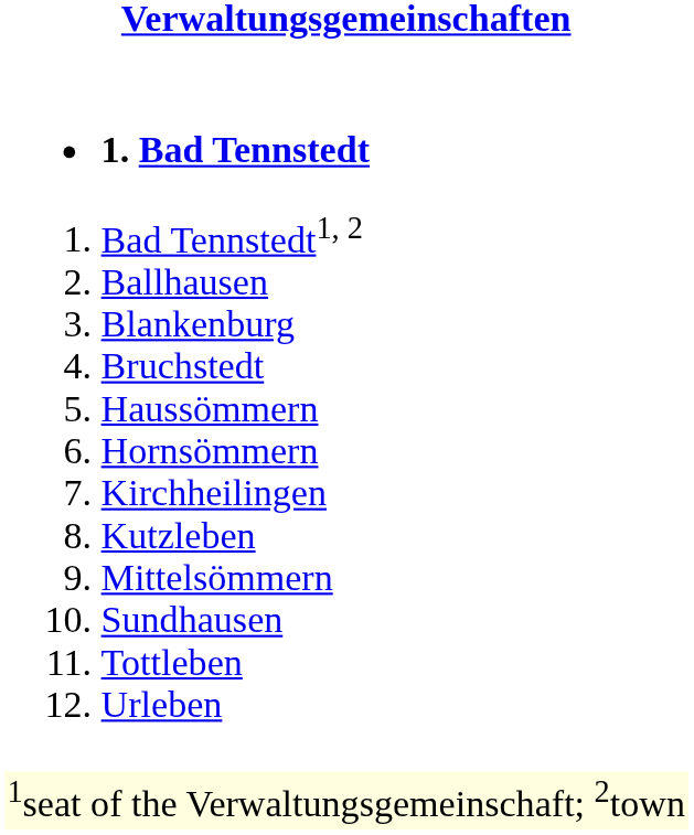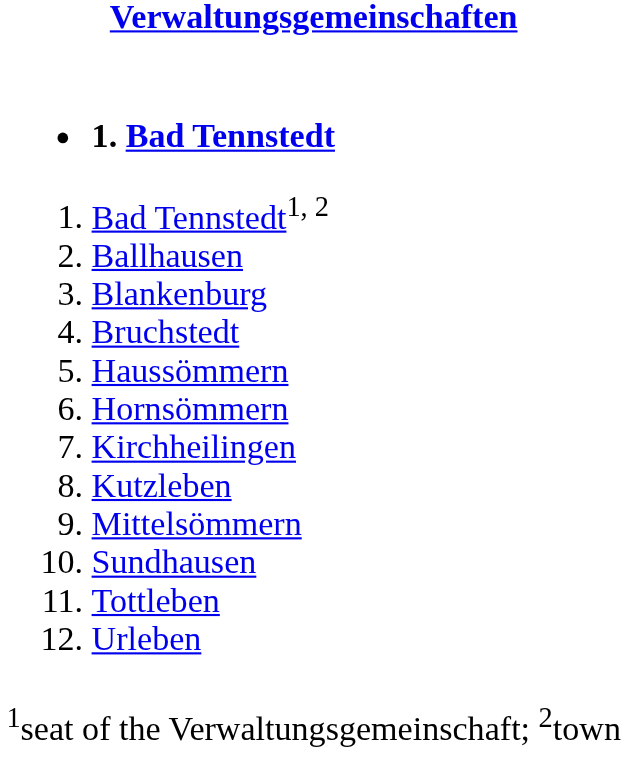row 3 | column 1: lightyellow background -> no background
